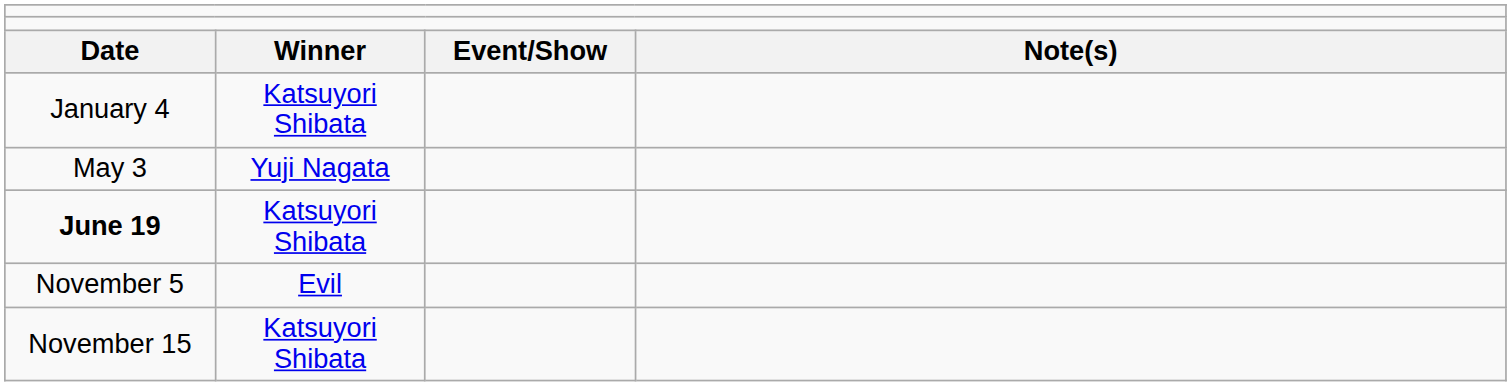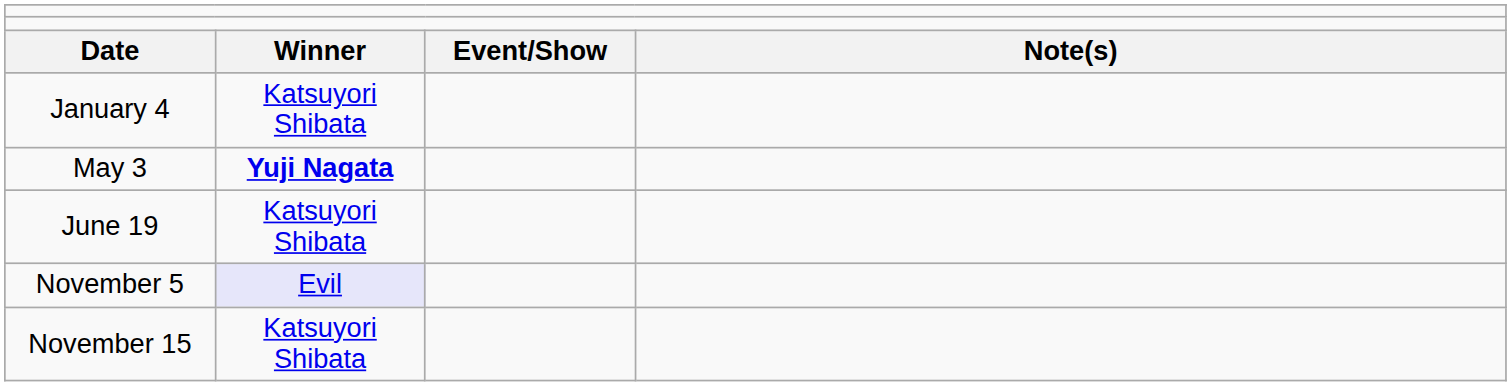May 3 | column 2: normal -> bold
June 19 | column 1: bold -> normal
November 5 | column 2: no background -> lavender background
